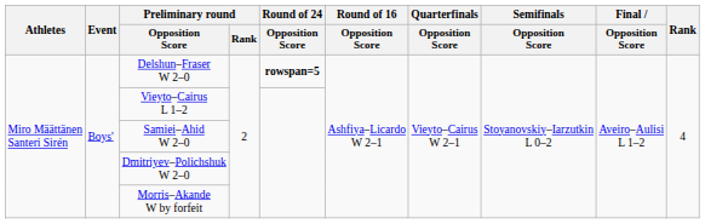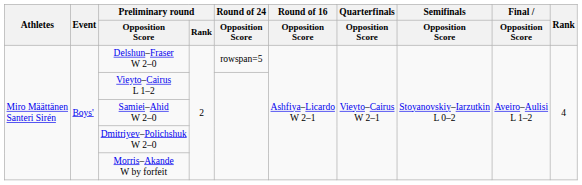Delshun–Fraser W 2–0 | Round of 24 / Opposition Score: bold -> normal
